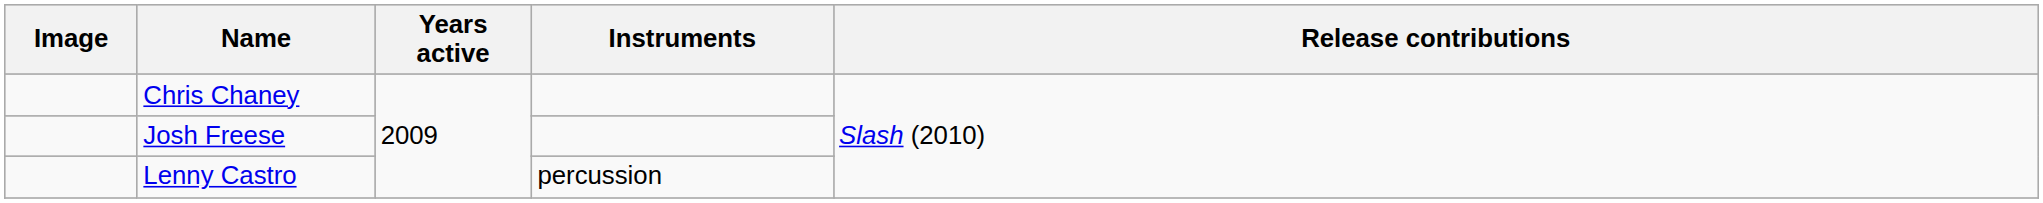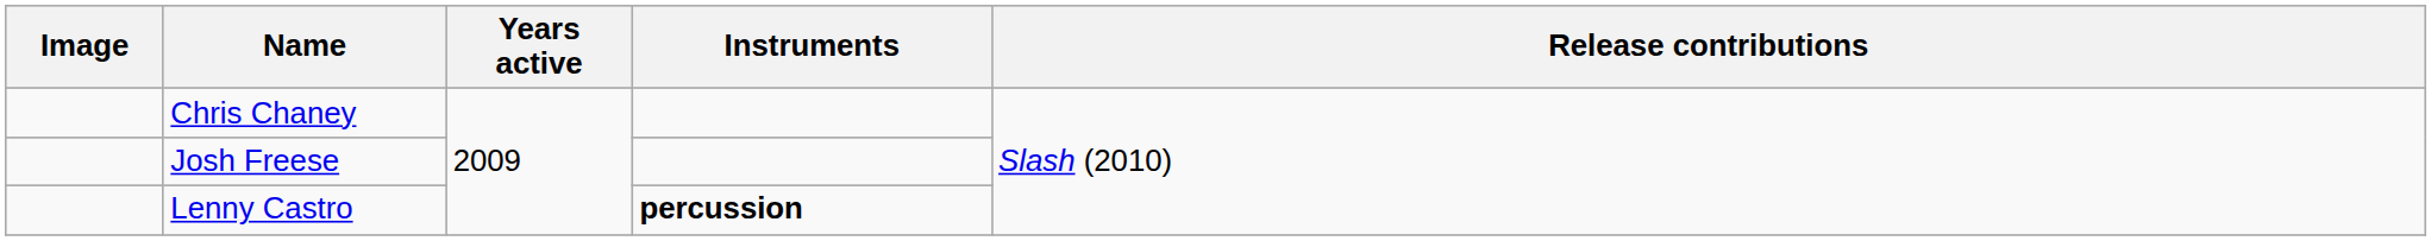Lenny Castro | Instruments: normal -> bold
